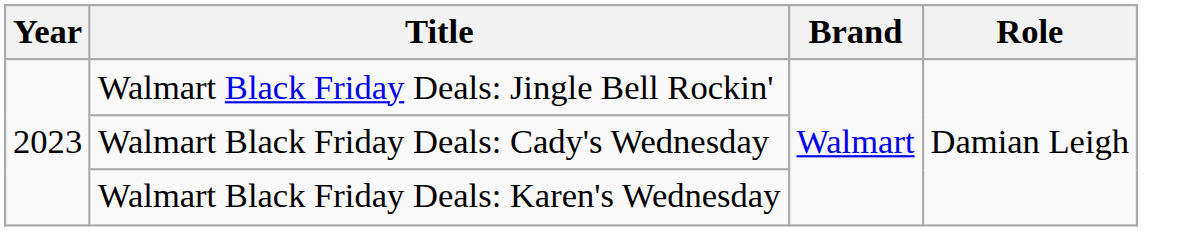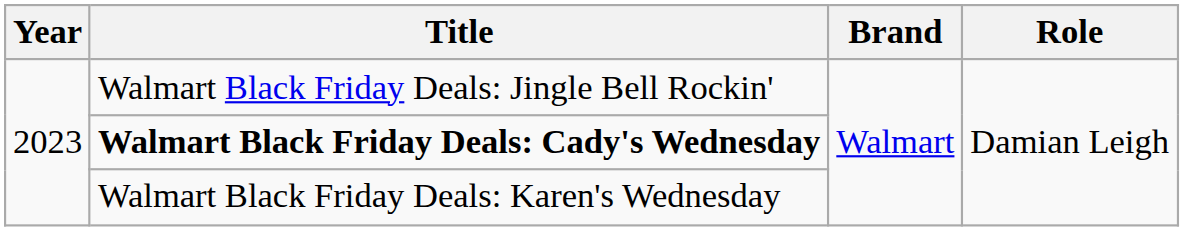Walmart Black Friday Deals: Cady's Wednesday | Title: normal -> bold
